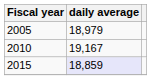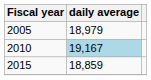2010 | daily average: no background -> lightblue background
2015 | daily average: lavender background -> no background
